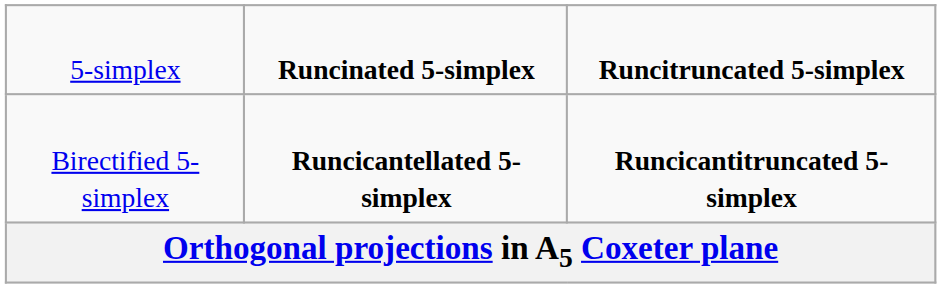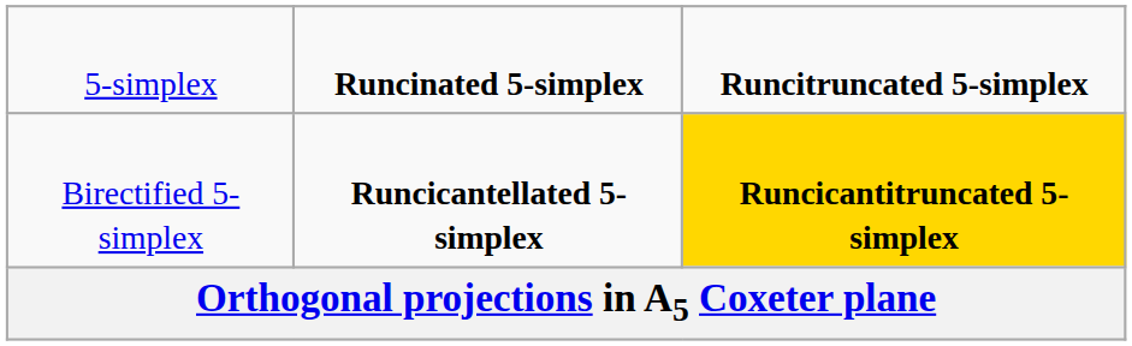Birectified 5-simplex | column 3: no background -> gold background
